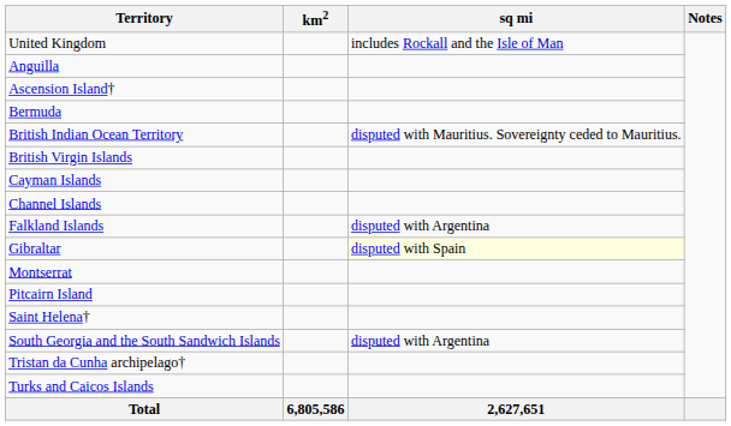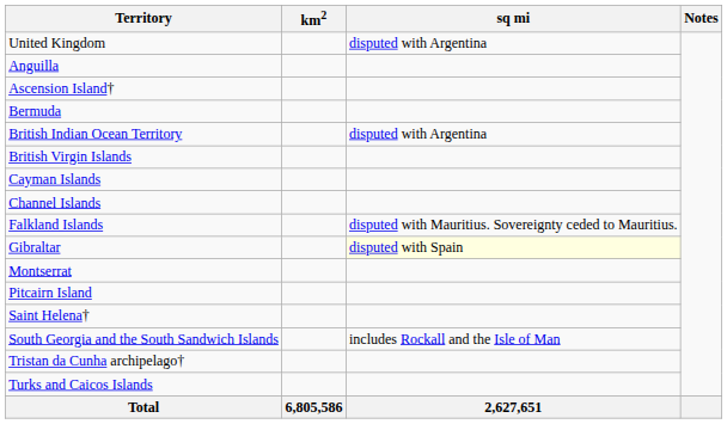United Kingdom | sq mi: includes Rockall and the Isle of Man -> disputed with Argentina
British Indian Ocean Territory | sq mi: disputed with Mauritius. Sovereignty ceded to Mauritius. -> disputed with Argentina
Falkland Islands | sq mi: disputed with Argentina -> disputed with Mauritius. Sovereignty ceded to Mauritius.
South Georgia and the South Sandwich Islands | sq mi: disputed with Argentina -> includes Rockall and the Isle of Man
